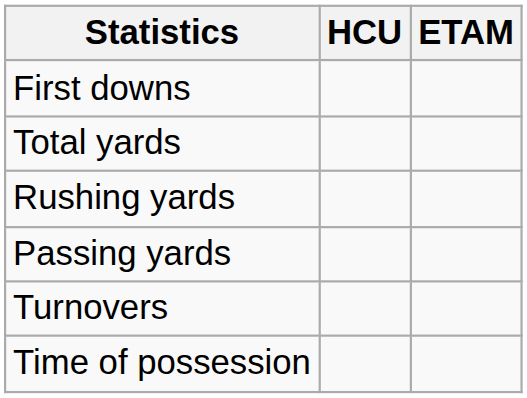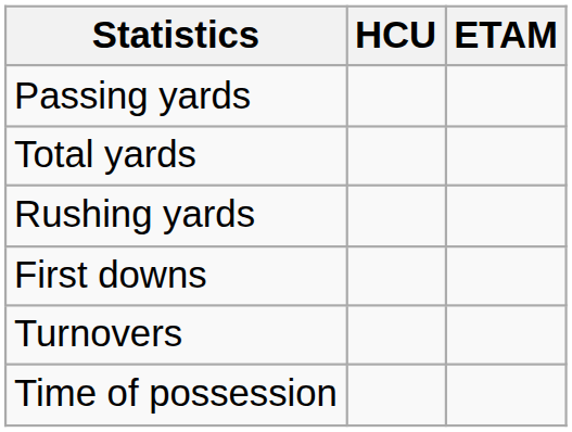rows swapped: First downs <-> Passing yards
